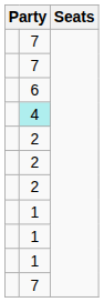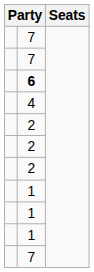6 | column 2: normal -> bold
4 | column 2: paleturquoise background -> no background
